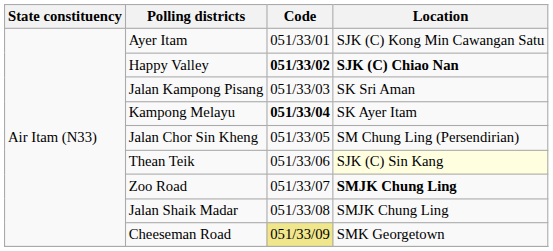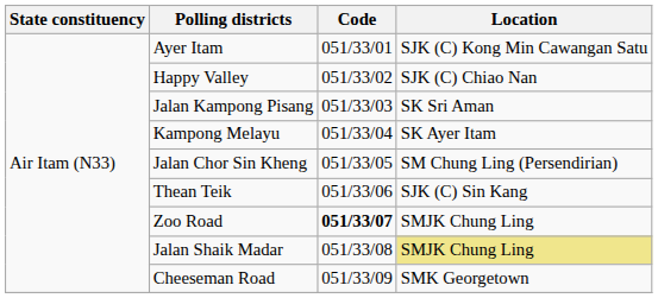Happy Valley | Code: bold -> normal
Happy Valley | Location: bold -> normal
Kampong Melayu | Code: bold -> normal
Thean Teik | Location: lightyellow background -> no background
Zoo Road | Code: normal -> bold
Zoo Road | Location: bold -> normal
Jalan Shaik Madar | Location: no background -> khaki background
Cheeseman Road | Code: khaki background -> no background
